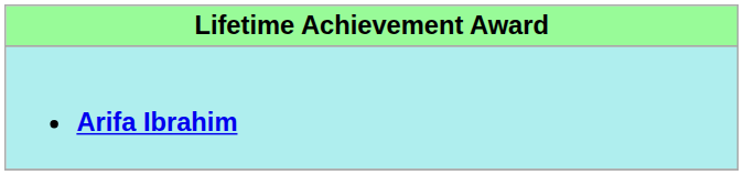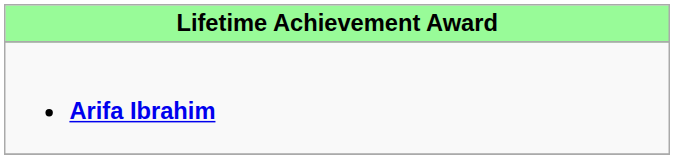row 2 | column 1: paleturquoise background -> no background
